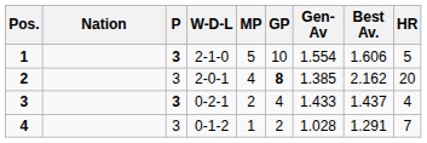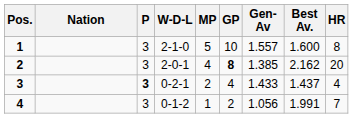row 2 | P: bold -> normal
row 2 | Gen-Av: 1.554 -> 1.557
row 2 | Best Av.: 1.606 -> 1.600
row 2 | HR: 5 -> 8
row 5 | Gen-Av: 1.028 -> 1.056
row 5 | Best Av.: 1.291 -> 1.991
